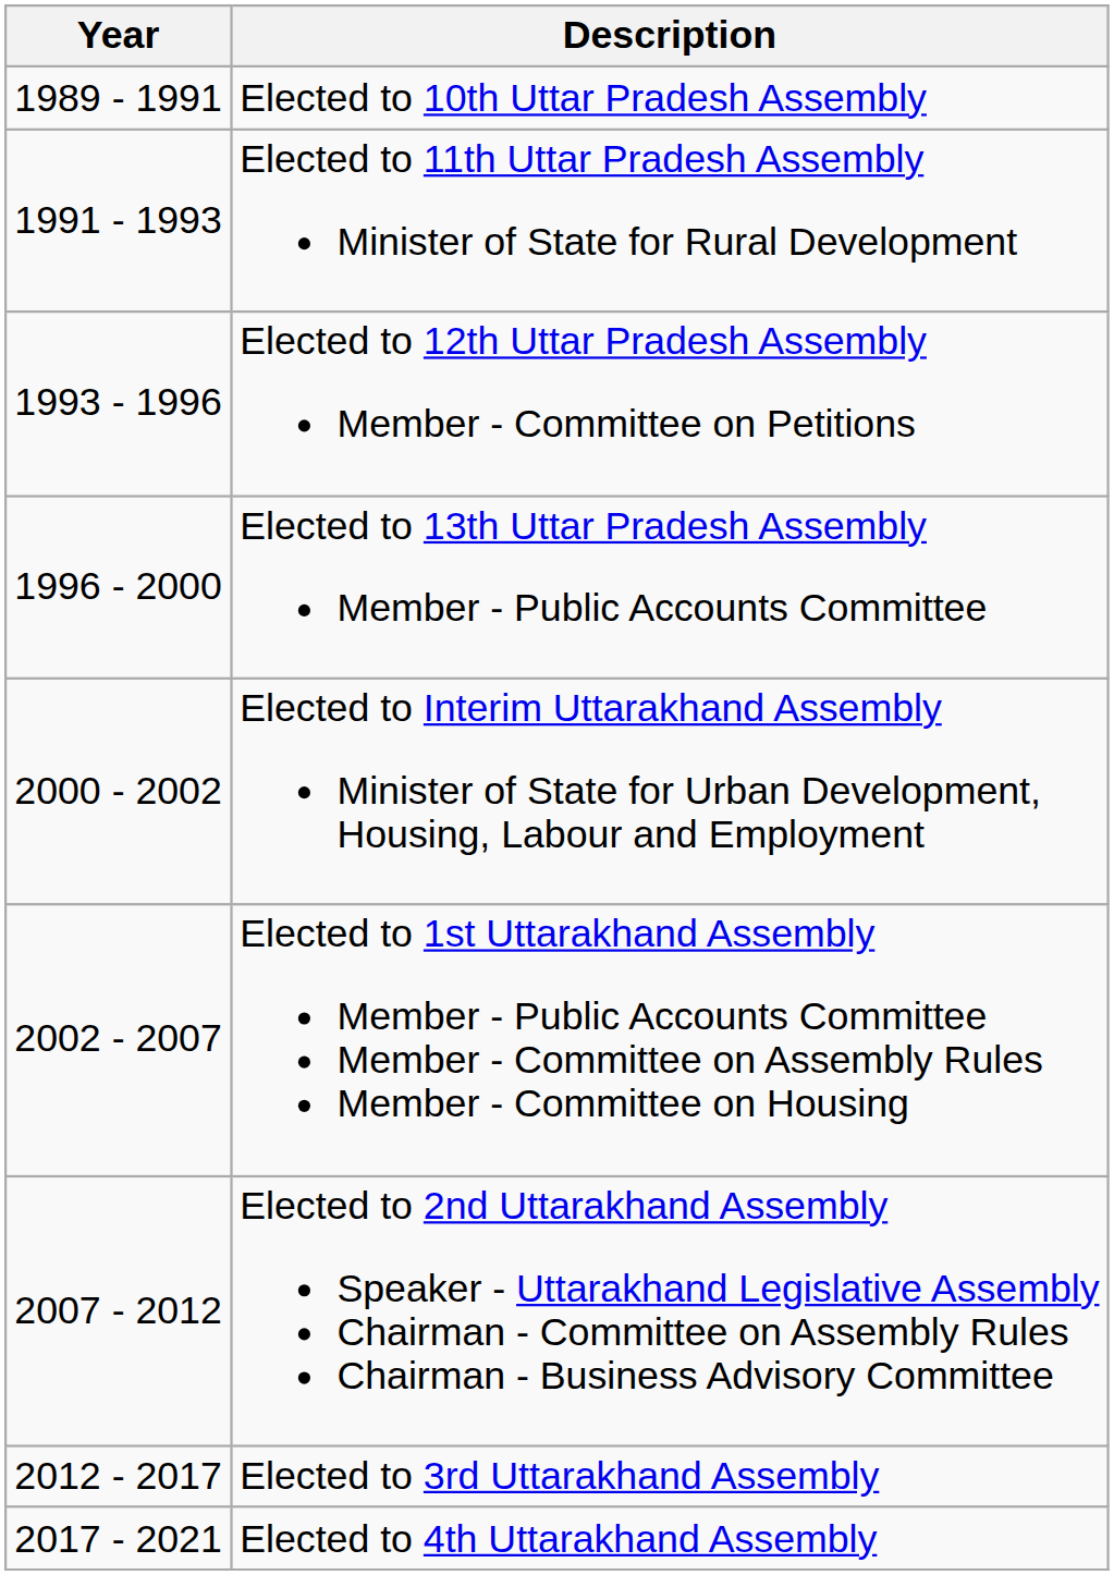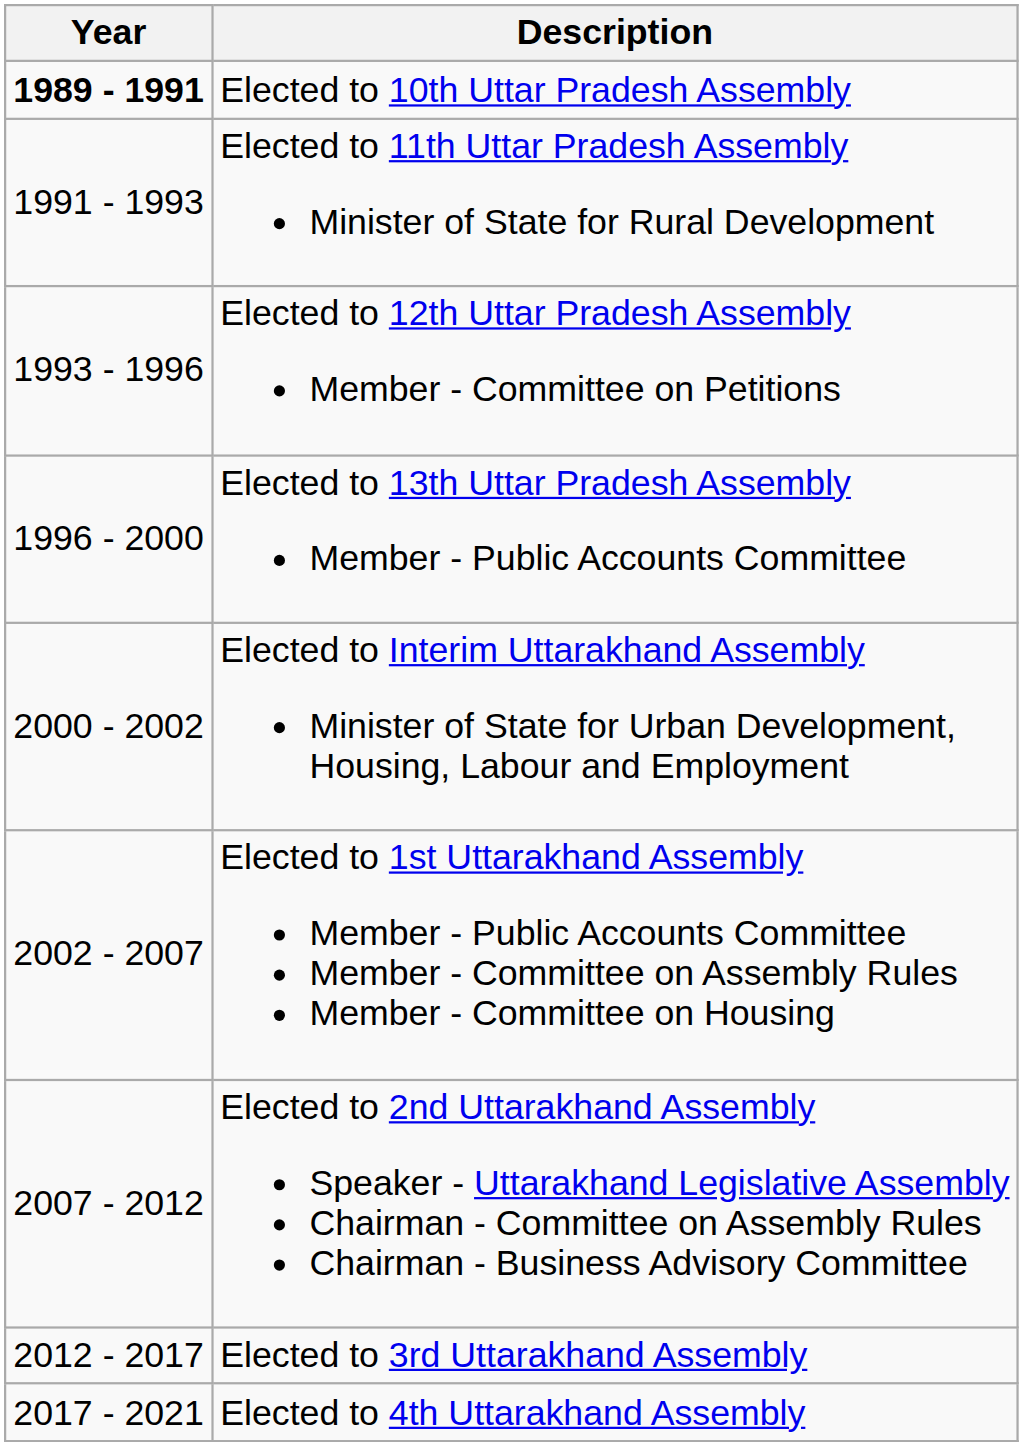Elected to 10th Uttar Pradesh Assembly | Year: normal -> bold
